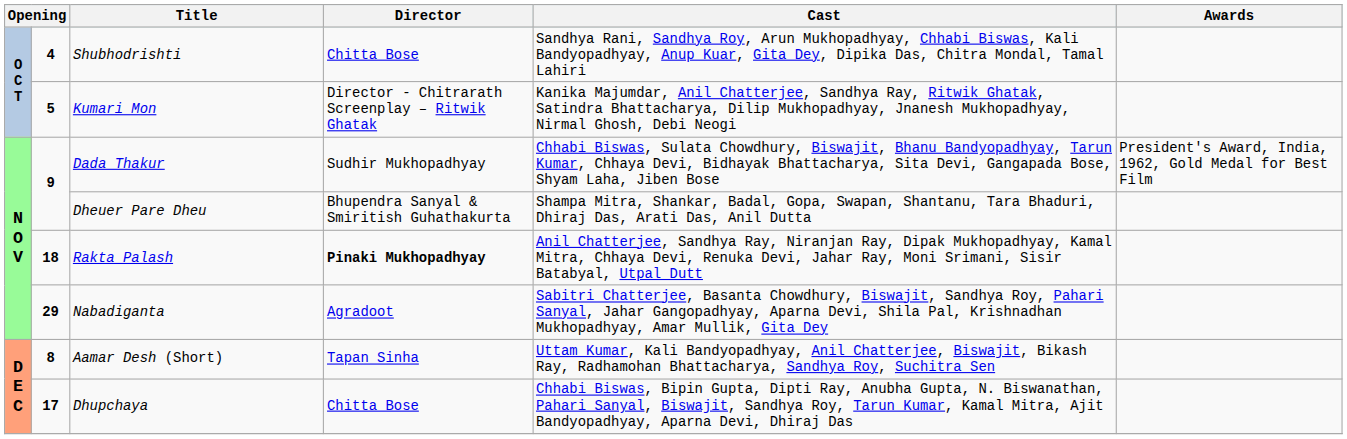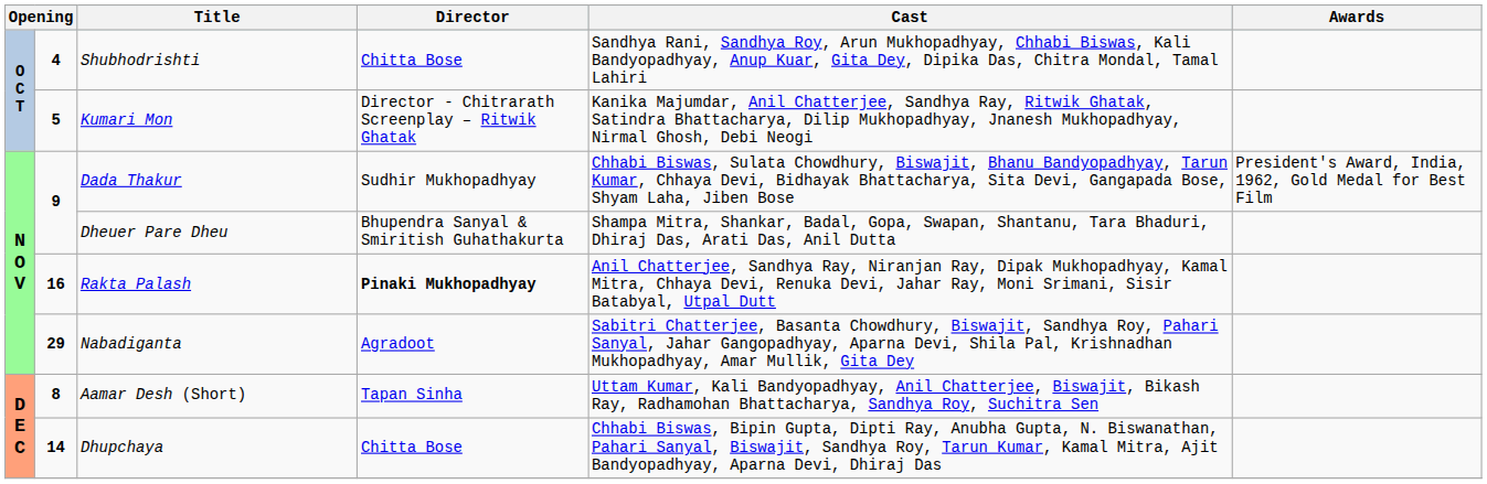Rakta Palash | column 2: 18 -> 16
Dhupchaya | column 2: 17 -> 14
